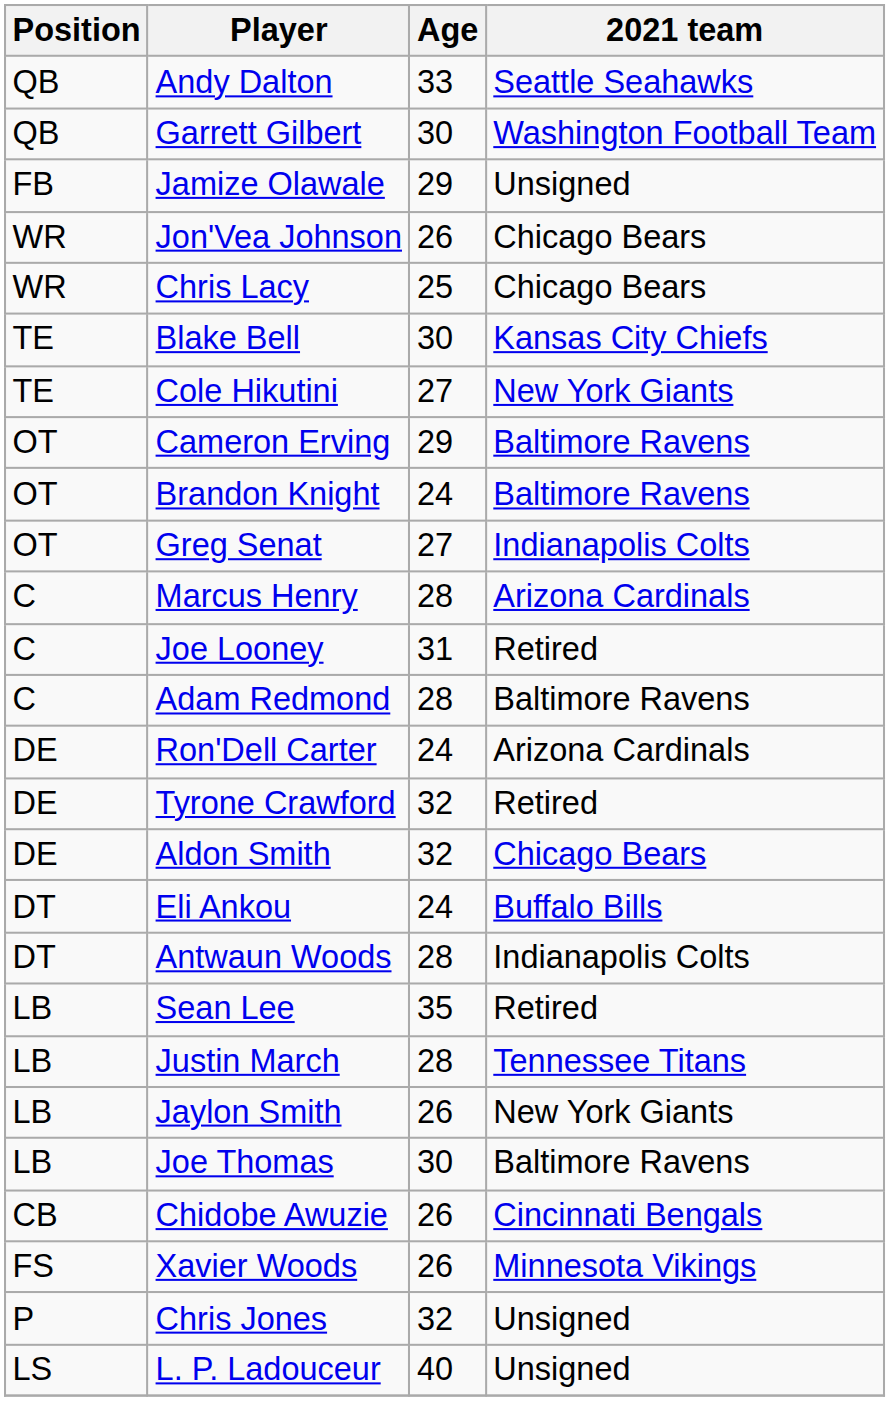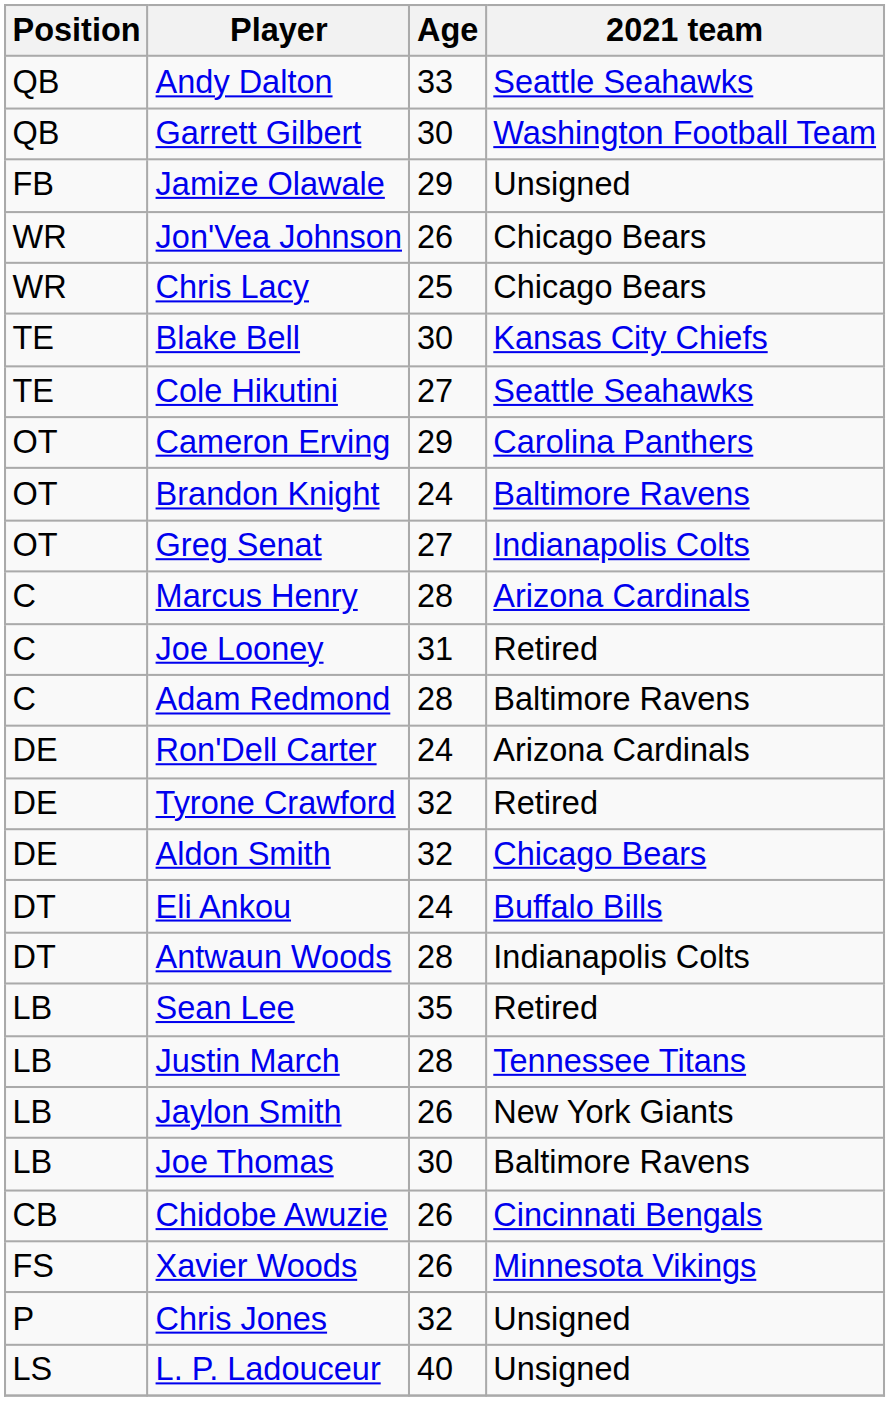Cole Hikutini | 2021 team: New York Giants -> Seattle Seahawks
Cameron Erving | 2021 team: Baltimore Ravens -> Carolina Panthers
